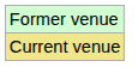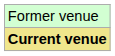row 2 | column 1: normal -> bold
